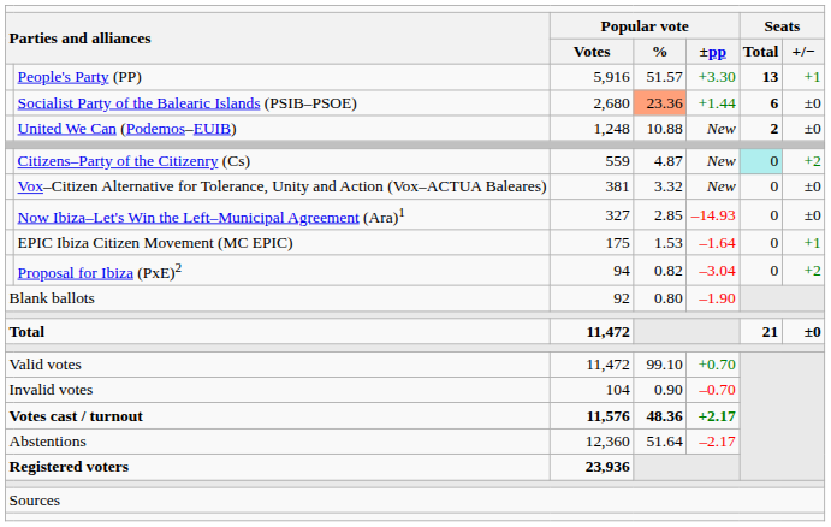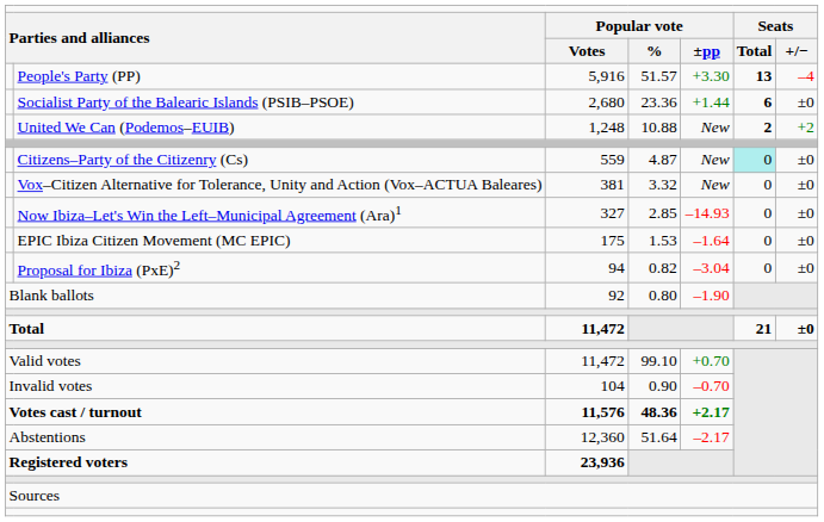People's Party (PP) | column 7: +1 -> –4
Socialist Party of the Balearic Islands (PSIB–PSOE) | column 4: lightsalmon background -> no background
United We Can (Podemos–EUIB) | column 7: ±0 -> +2
Citizens–Party of the Citizenry (Cs) | column 7: +2 -> ±0
EPIC Ibiza Citizen Movement (MC EPIC) | column 7: +1 -> ±0
Proposal for Ibiza (PxE)2 | column 7: +2 -> ±0
